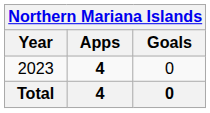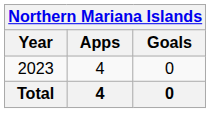2023 | Apps: bold -> normal
